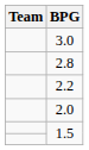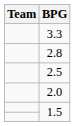row 2 | BPG: 3.0 -> 3.3
row 4 | BPG: 2.2 -> 2.5
